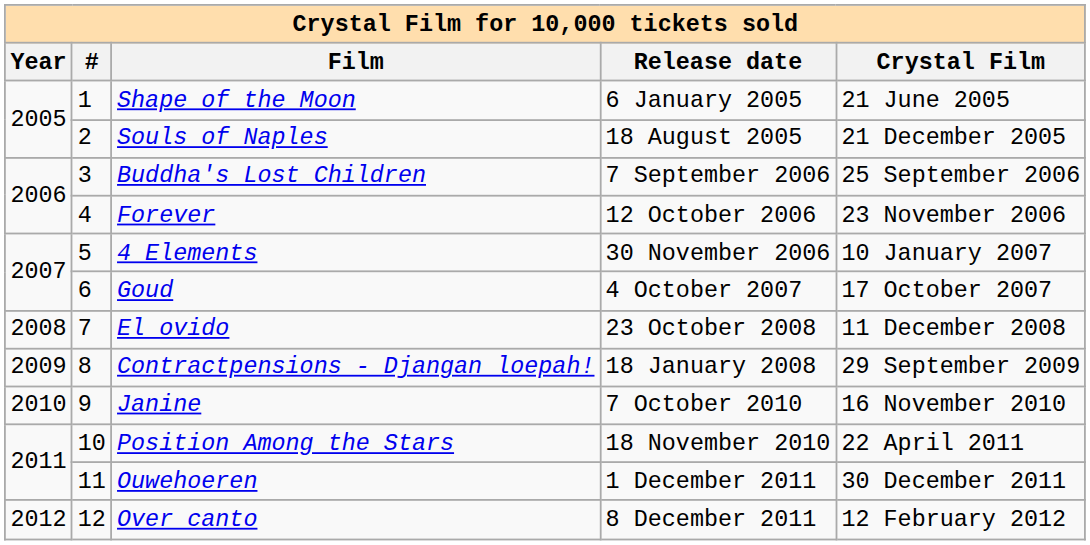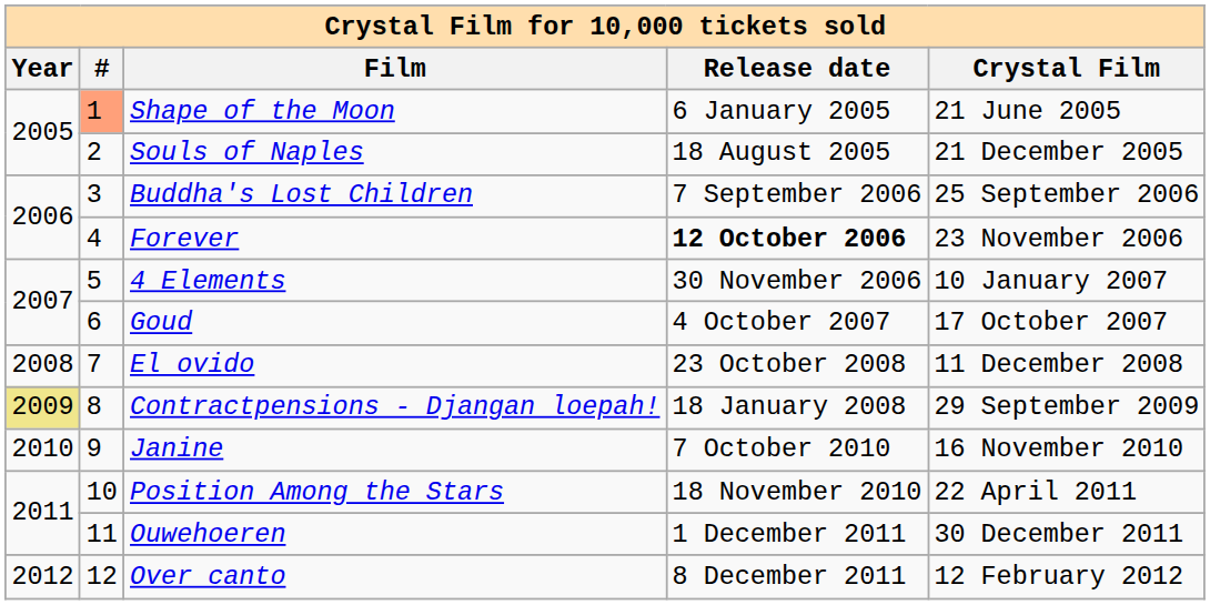Shape of the Moon | #: no background -> lightsalmon background
Forever | Release date: normal -> bold
Contractpensions - Djangan loepah! | Year: no background -> khaki background
